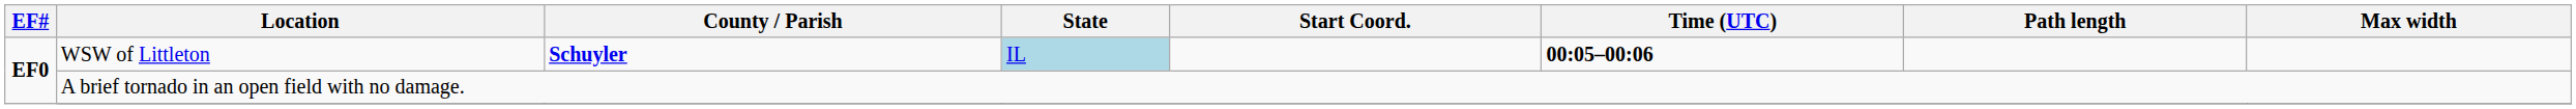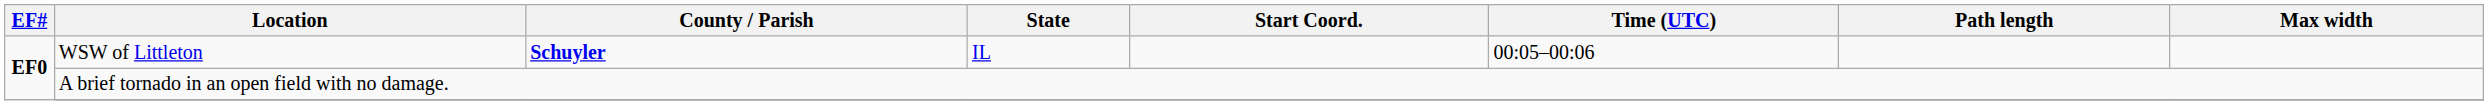WSW of Littleton | State: lightblue background -> no background
WSW of Littleton | Time (UTC): bold -> normal
